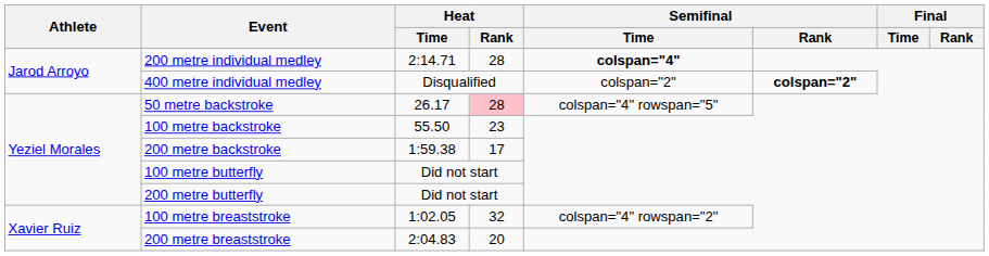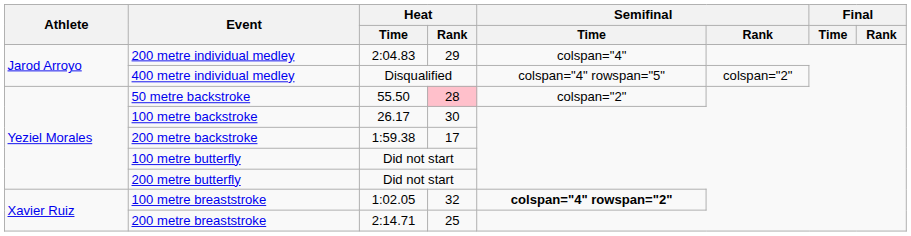200 metre individual medley | Heat / Time: 2:14.71 -> 2:04.83
200 metre individual medley | Heat / Rank: 28 -> 29
200 metre individual medley | Semifinal / Time: bold -> normal
400 metre individual medley | Semifinal / Time: colspan="2" -> colspan="4" rowspan="5"
400 metre individual medley | Semifinal / Rank: bold -> normal
50 metre backstroke | Heat / Time: 26.17 -> 55.50
50 metre backstroke | Semifinal / Time: colspan="4" rowspan="5" -> colspan="2"
100 metre backstroke | Heat / Time: 55.50 -> 26.17
100 metre backstroke | Heat / Rank: 23 -> 30
100 metre breaststroke | Semifinal / Time: normal -> bold
200 metre breaststroke | Heat / Time: 2:04.83 -> 2:14.71
200 metre breaststroke | Heat / Rank: 20 -> 25
